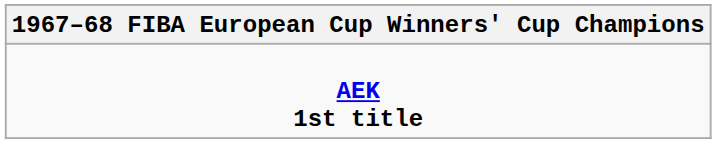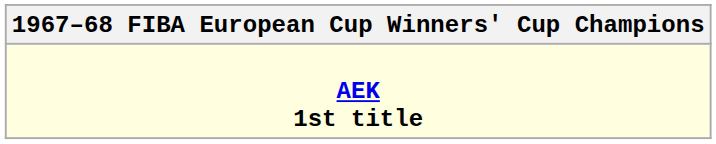row 2 | column 1: no background -> lightyellow background
